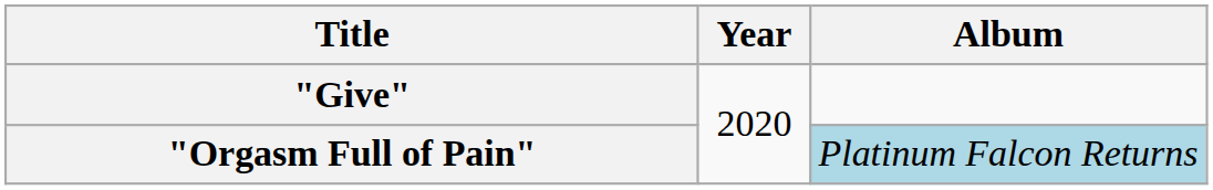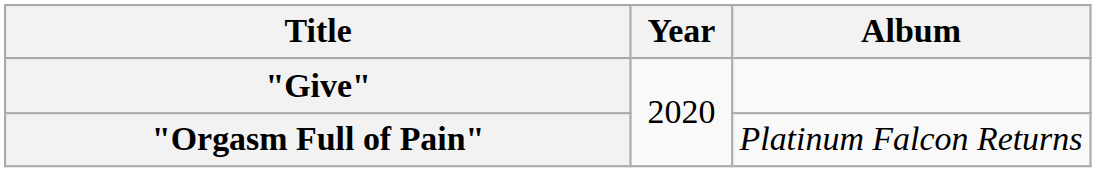"Orgasm Full of Pain" | Album: lightblue background -> no background
